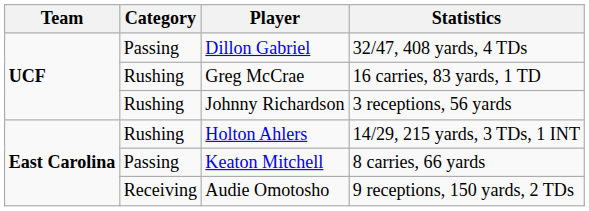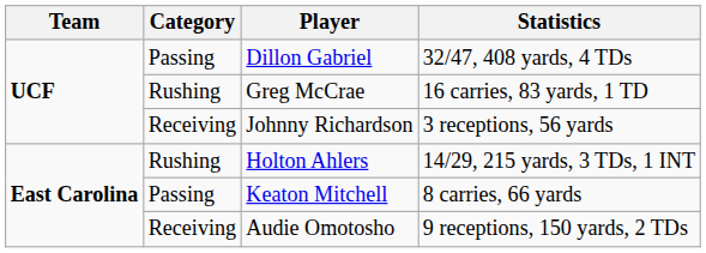Johnny Richardson | Category: Rushing -> Receiving
